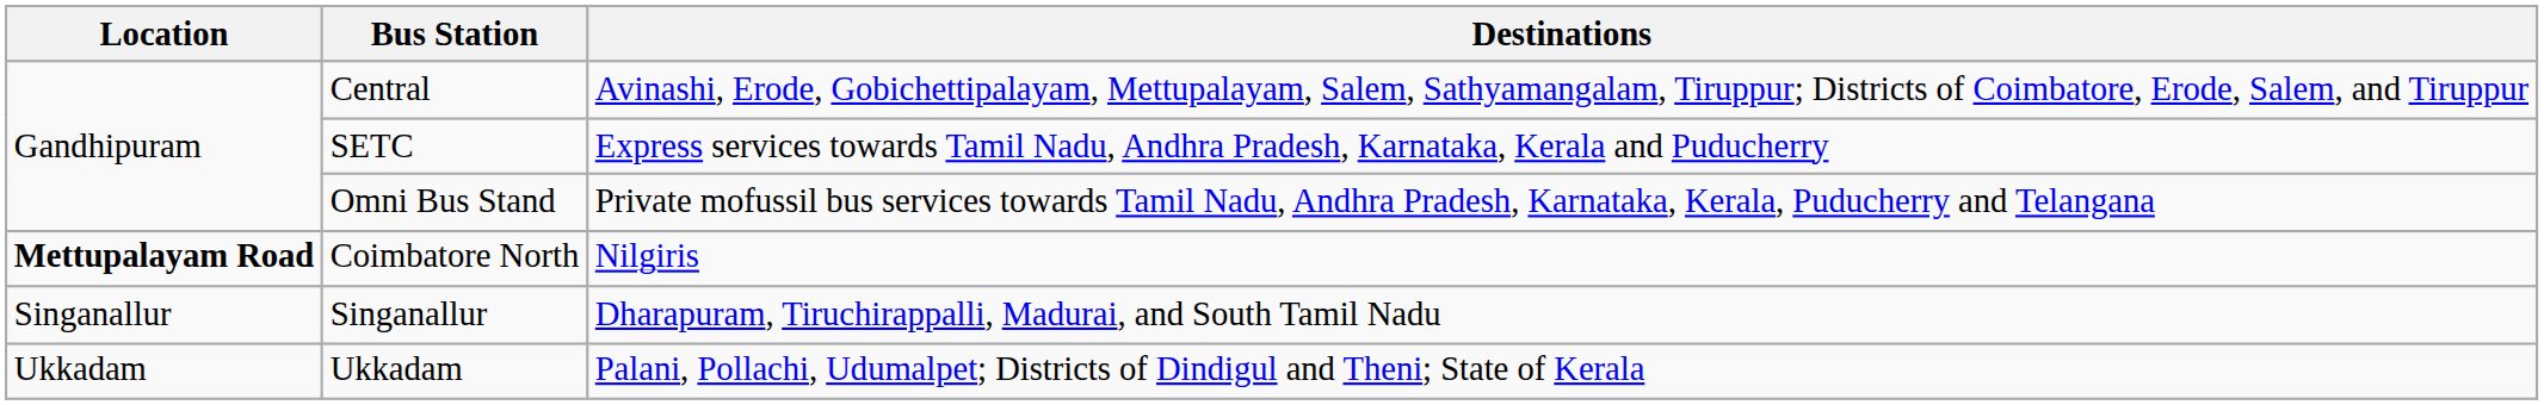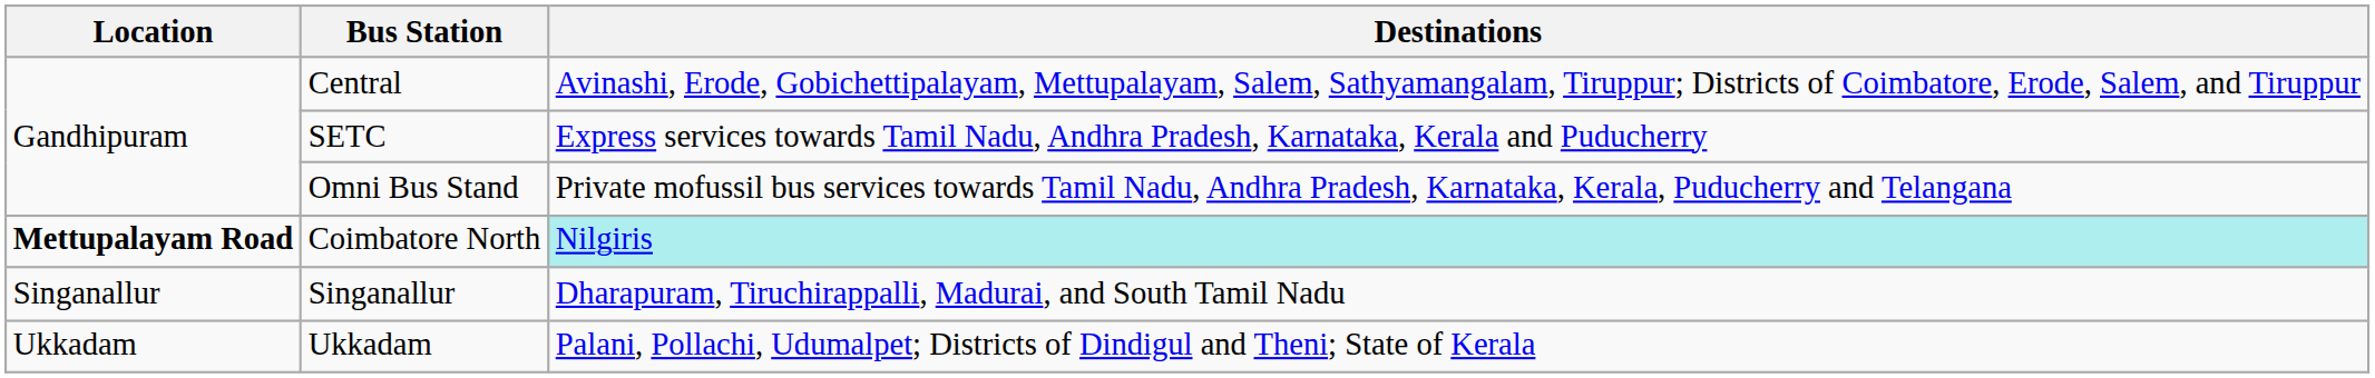Coimbatore North | Destinations: no background -> paleturquoise background
